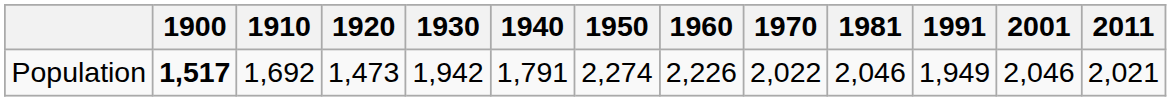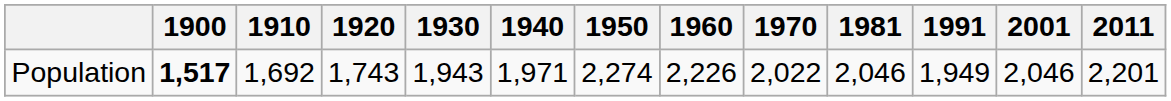Population | 1920: 1,473 -> 1,743
Population | 1930: 1,942 -> 1,943
Population | 1940: 1,791 -> 1,971
Population | 2011: 2,021 -> 2,201
